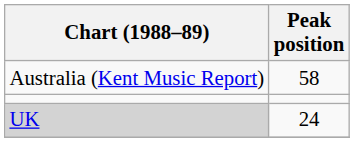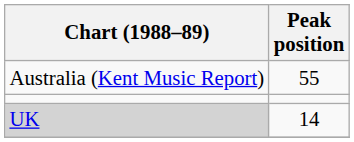row 2 | Peak position: 58 -> 55
row 4 | Peak position: 24 -> 14
